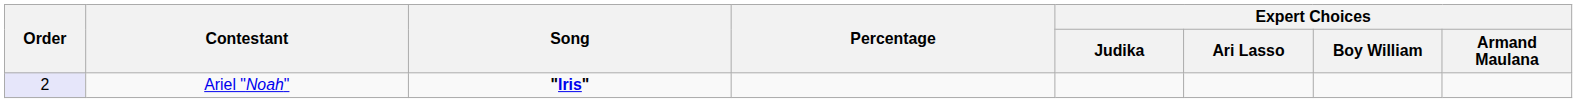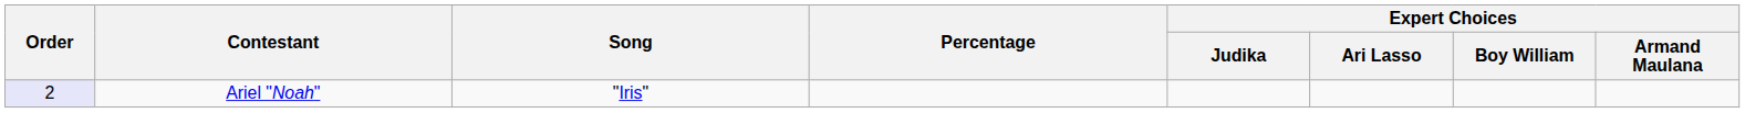Ariel "Noah" | Song: bold -> normal
